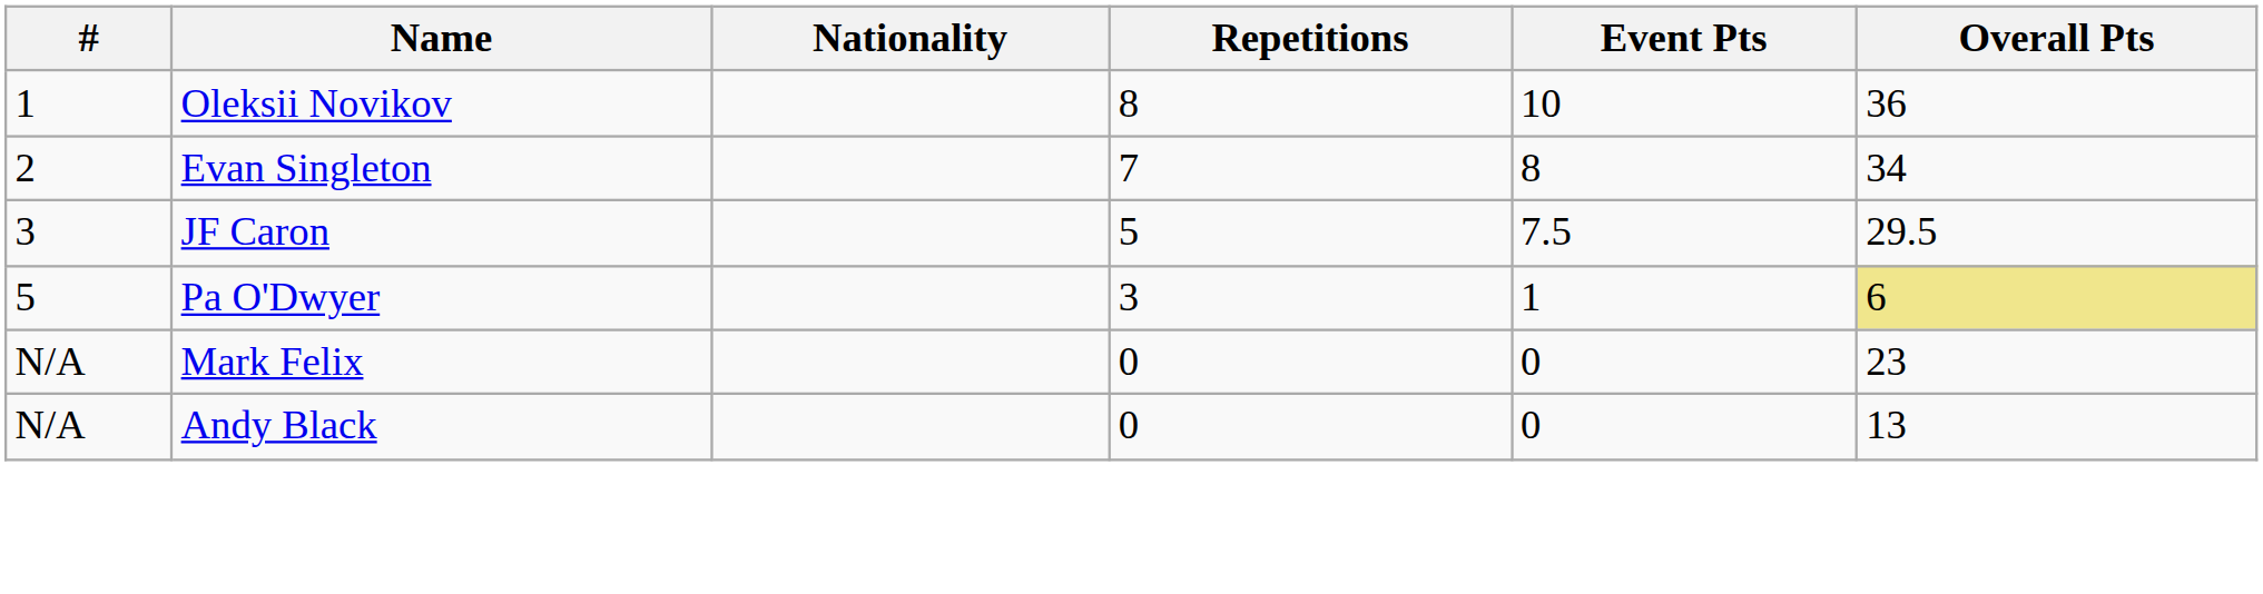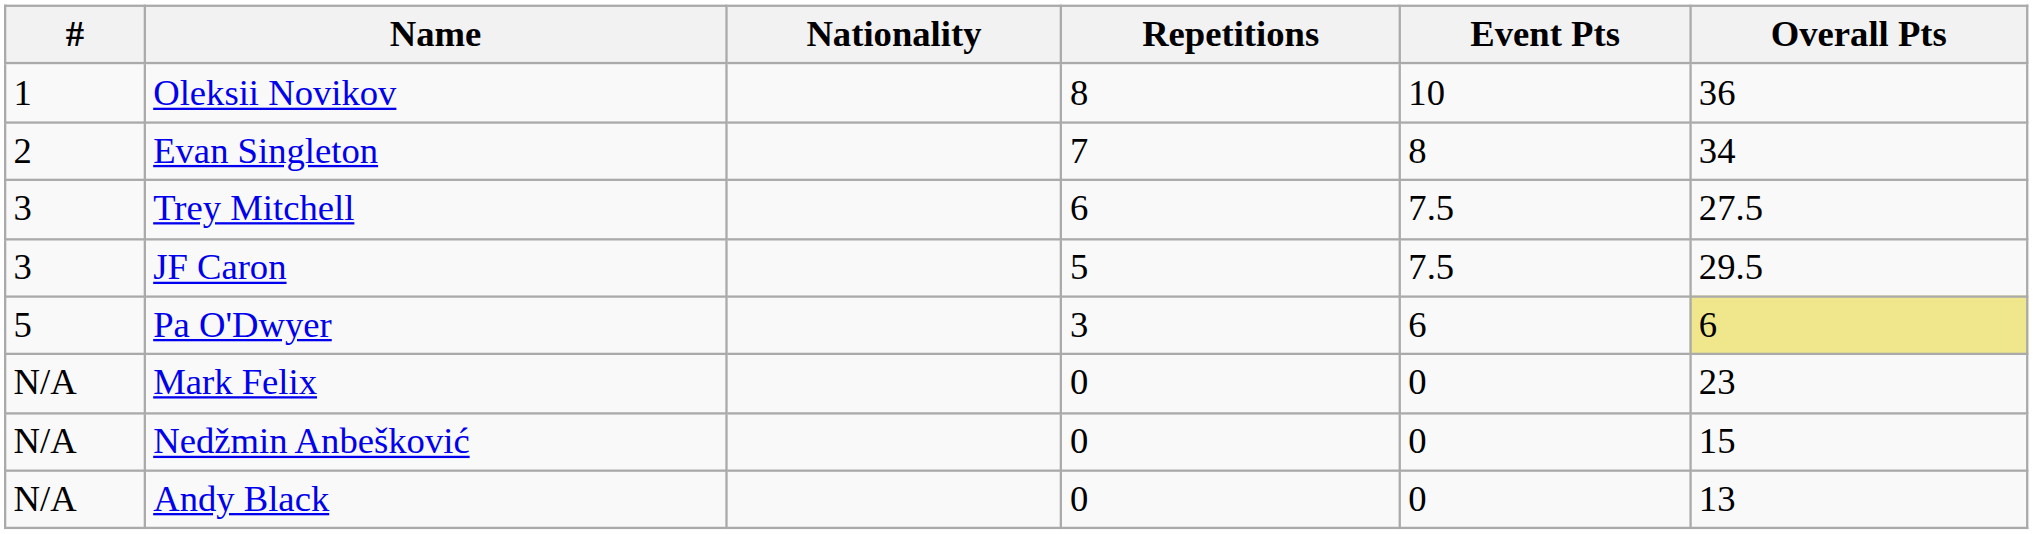+ row: 3 | Trey Mitchell | 6 | 7.5 | 27.5
Pa O'Dwyer | Event Pts: 1 -> 6
+ row: N/A | Nedžmin Anbešković | 0 | 0 | 15
